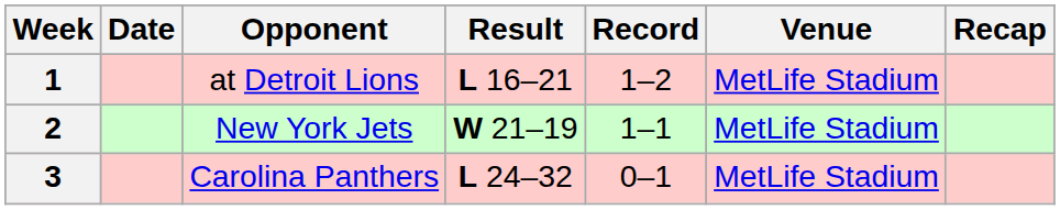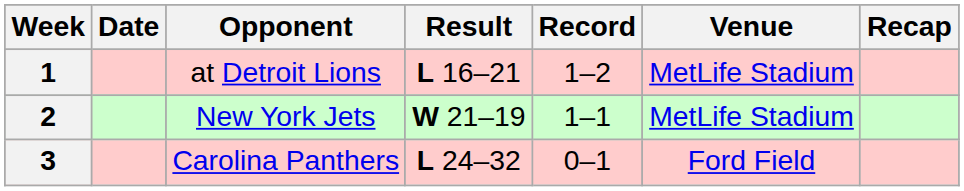3 | Venue: MetLife Stadium -> Ford Field
